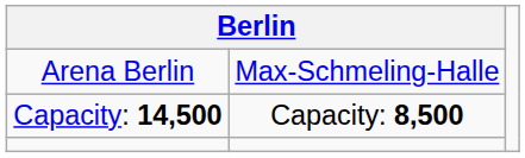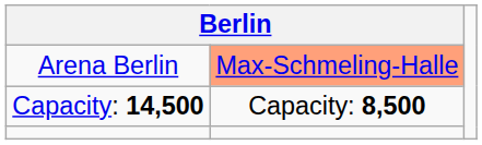Arena Berlin | column 2: no background -> lightsalmon background
